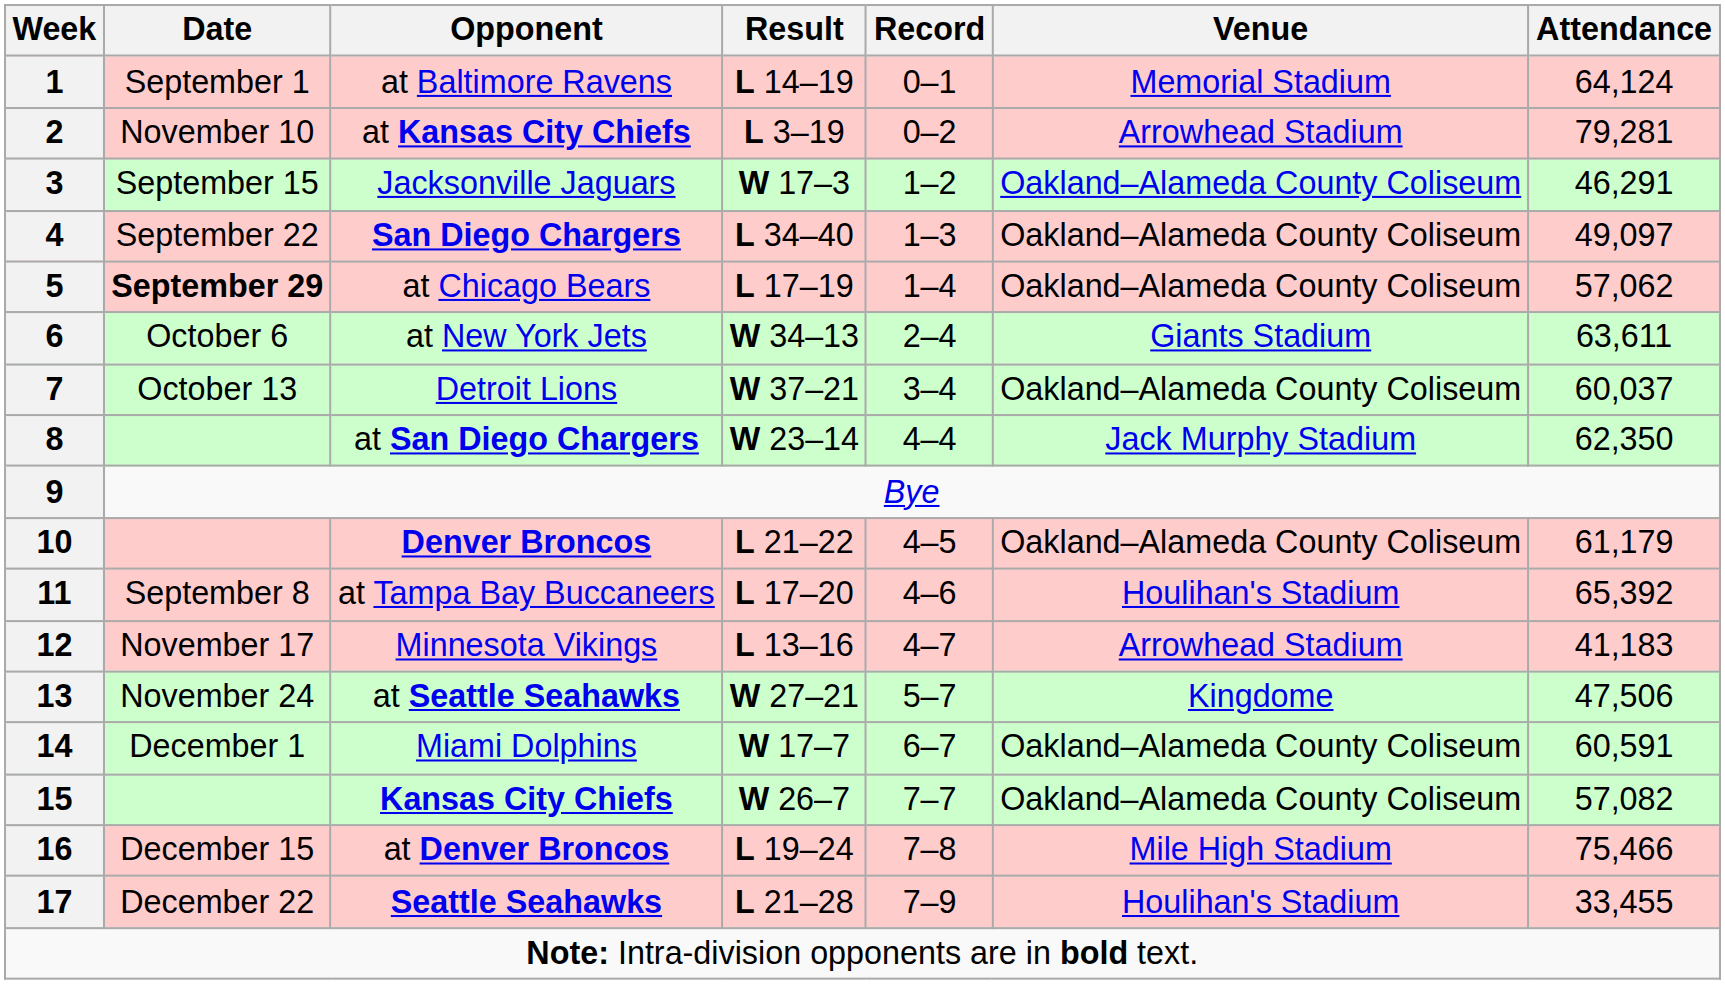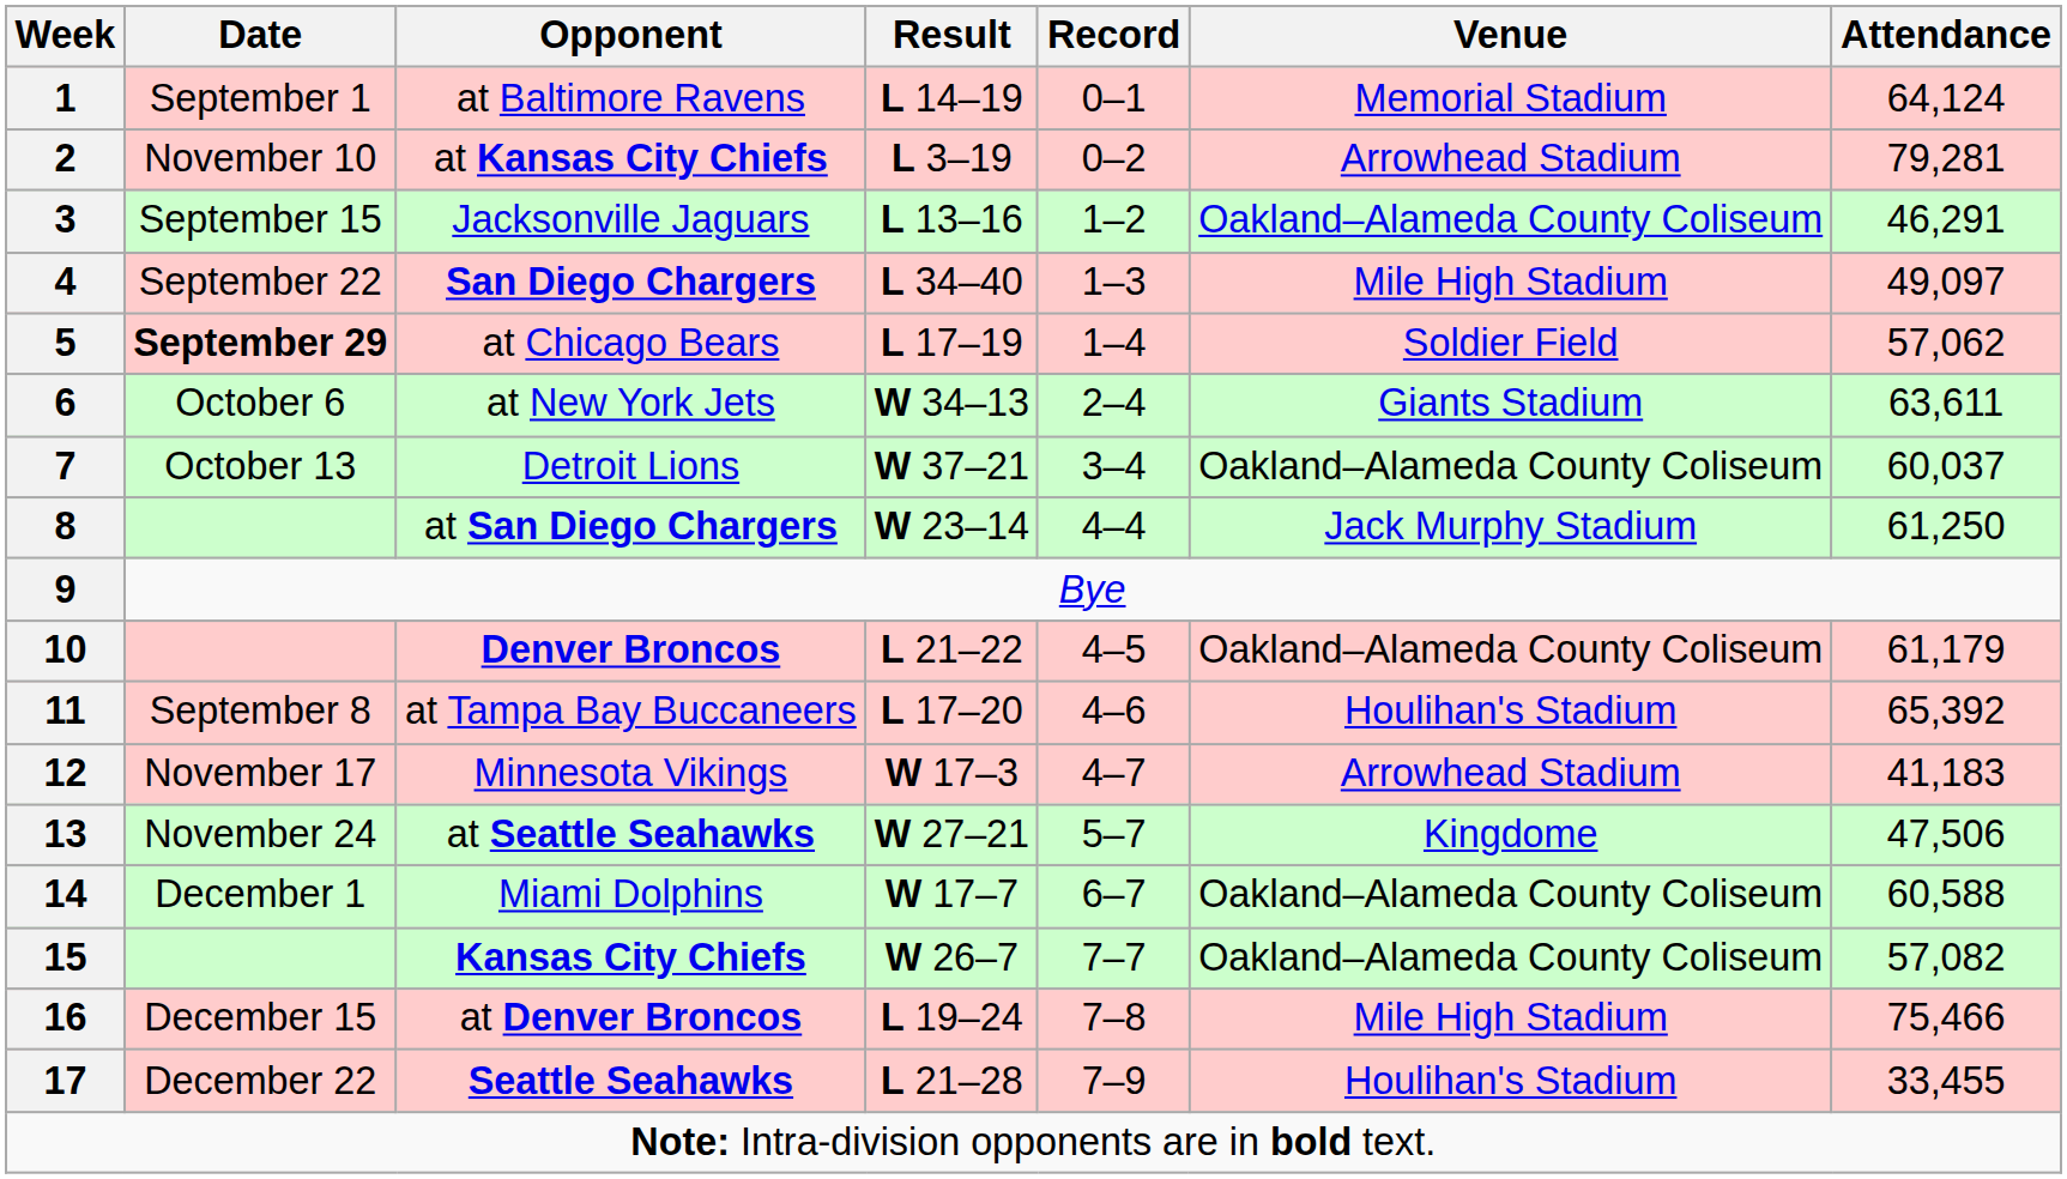3 | Result: W 17–3 -> L 13–16
4 | Venue: Oakland–Alameda County Coliseum -> Mile High Stadium
5 | Venue: Oakland–Alameda County Coliseum -> Soldier Field
8 | Attendance: 62,350 -> 61,250
12 | Result: L 13–16 -> W 17–3
14 | Attendance: 60,591 -> 60,588
